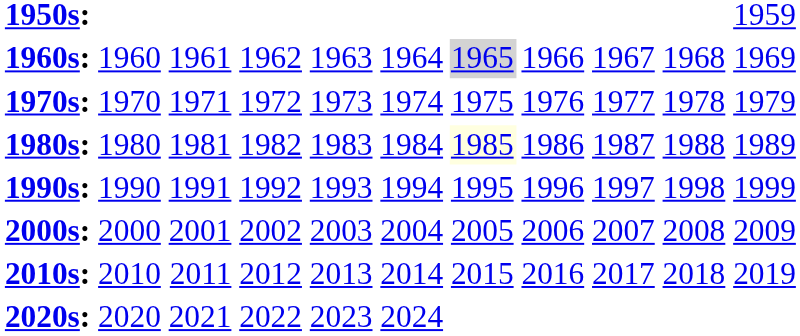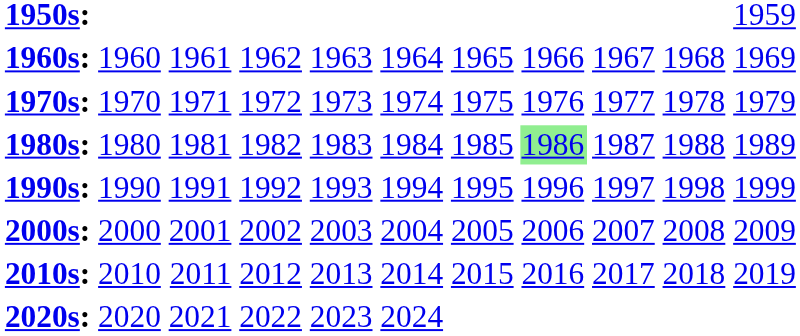1960s: | column 7: lightgrey background -> no background
1980s: | column 7: lightyellow background -> no background
1980s: | column 8: no background -> lightgreen background
